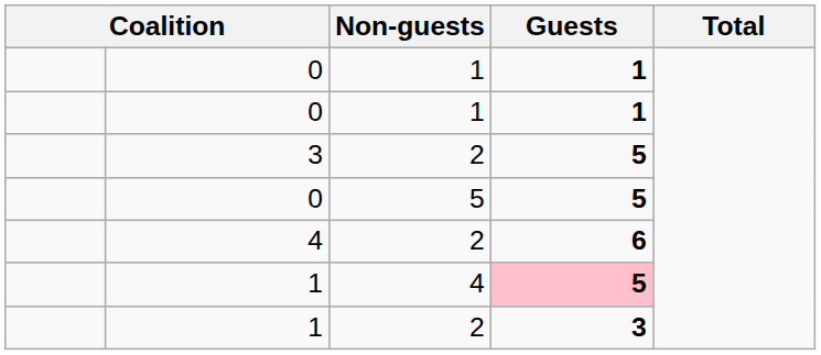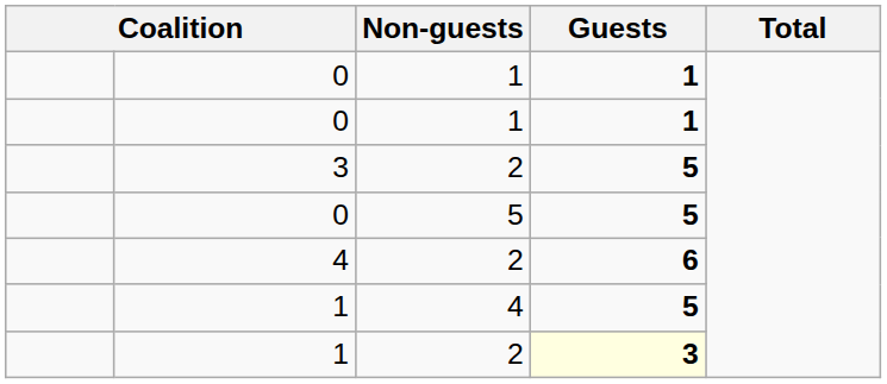1 / 4 | Guests: pink background -> no background
1 / 2 | Guests: no background -> lightyellow background
